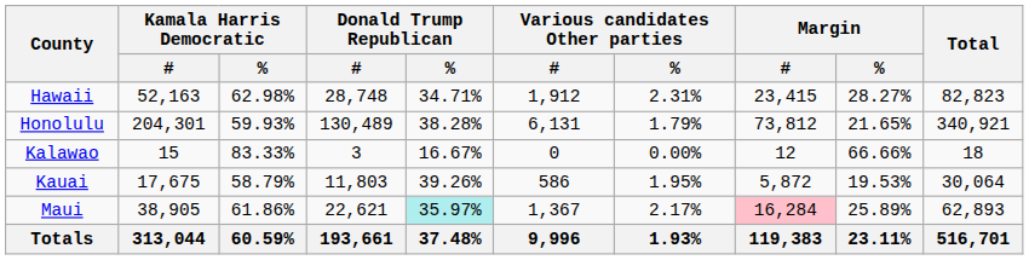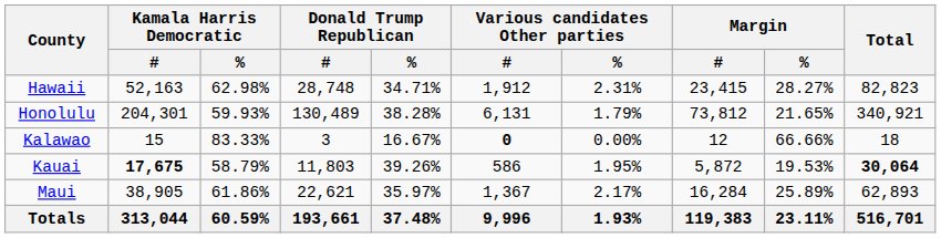Kalawao | Various candidates Other parties / #: normal -> bold
Kauai | Kamala Harris Democratic / #: normal -> bold
Kauai | Total: normal -> bold
Maui | Donald Trump Republican / %: paleturquoise background -> no background
Maui | Margin / #: pink background -> no background
